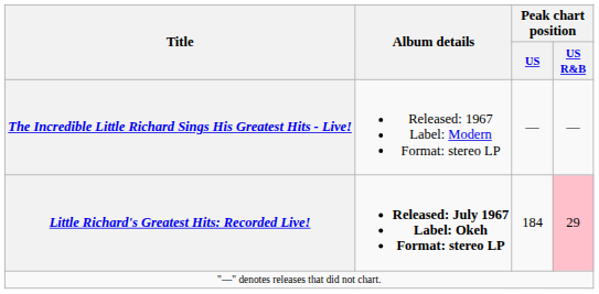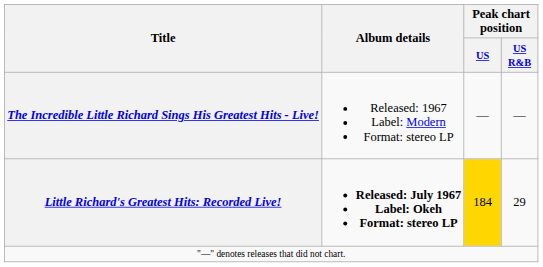Little Richard's Greatest Hits: Recorded Live! | Peak chart position / US: no background -> gold background
Little Richard's Greatest Hits: Recorded Live! | Peak chart position / US R&B: pink background -> no background
